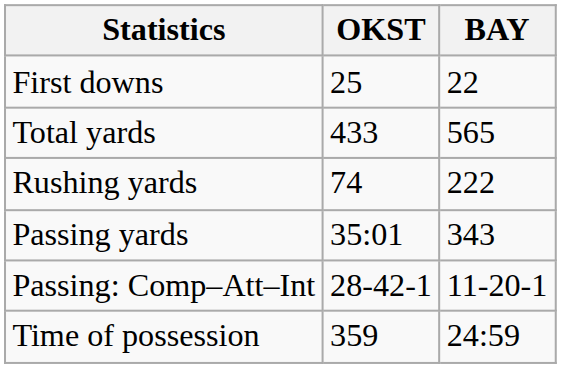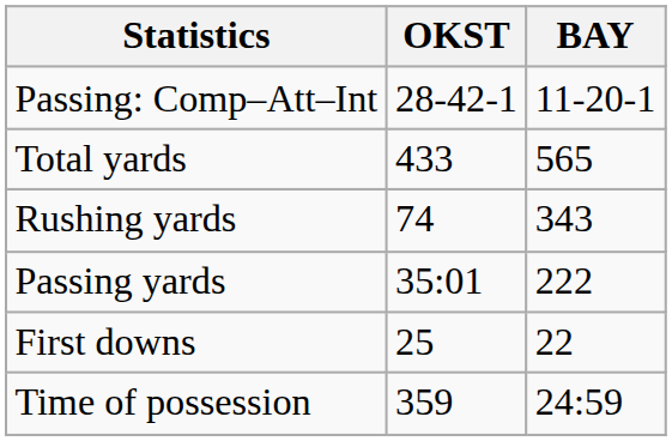rows swapped: First downs <-> Passing: Comp–Att–Int
Rushing yards | BAY: 222 -> 343
Passing yards | BAY: 343 -> 222
